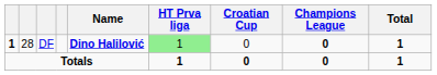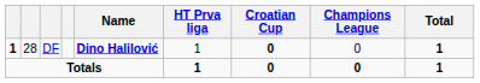row 2 | HT Prva liga: lightgreen background -> no background
row 2 | Croatian Cup: normal -> bold
row 2 | Champions League: bold -> normal
